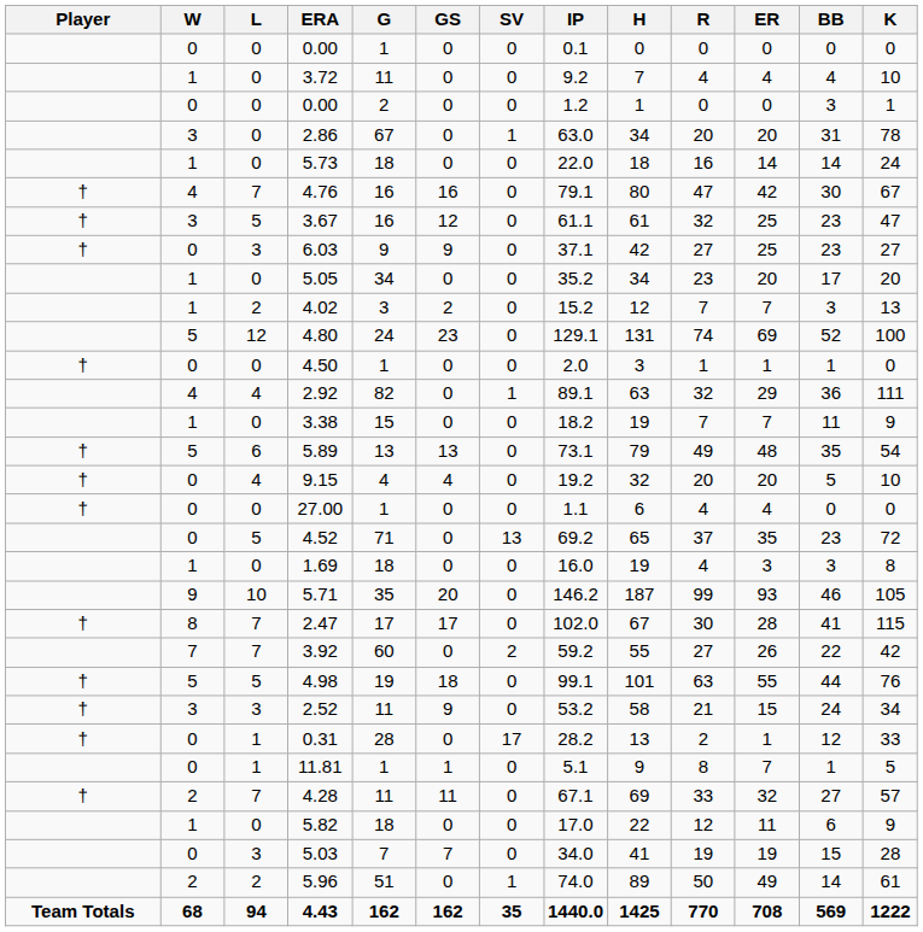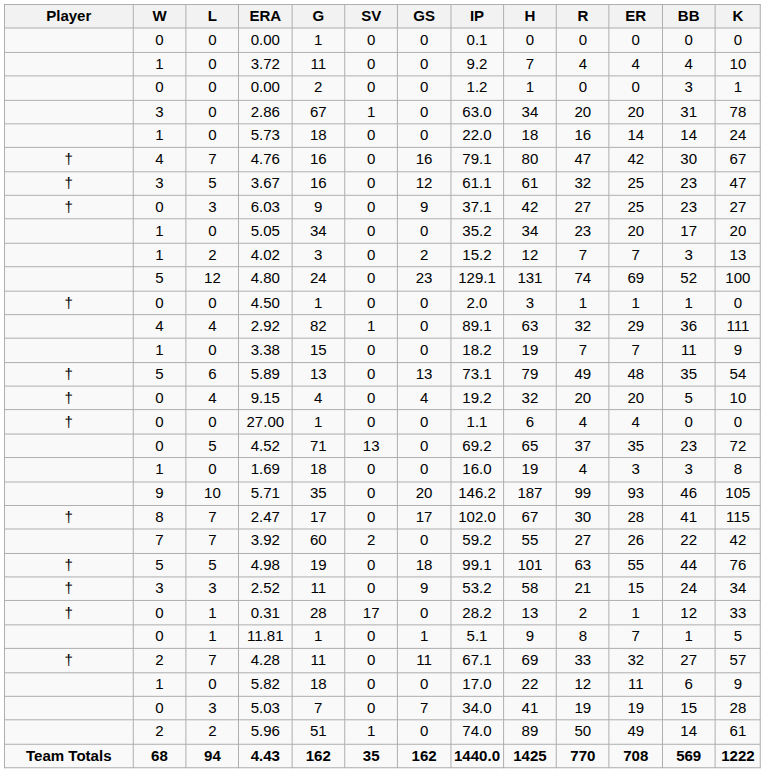columns swapped: GS <-> SV
